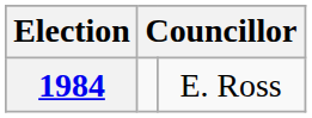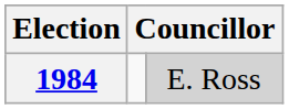1984 | column 3: no background -> lightgrey background
